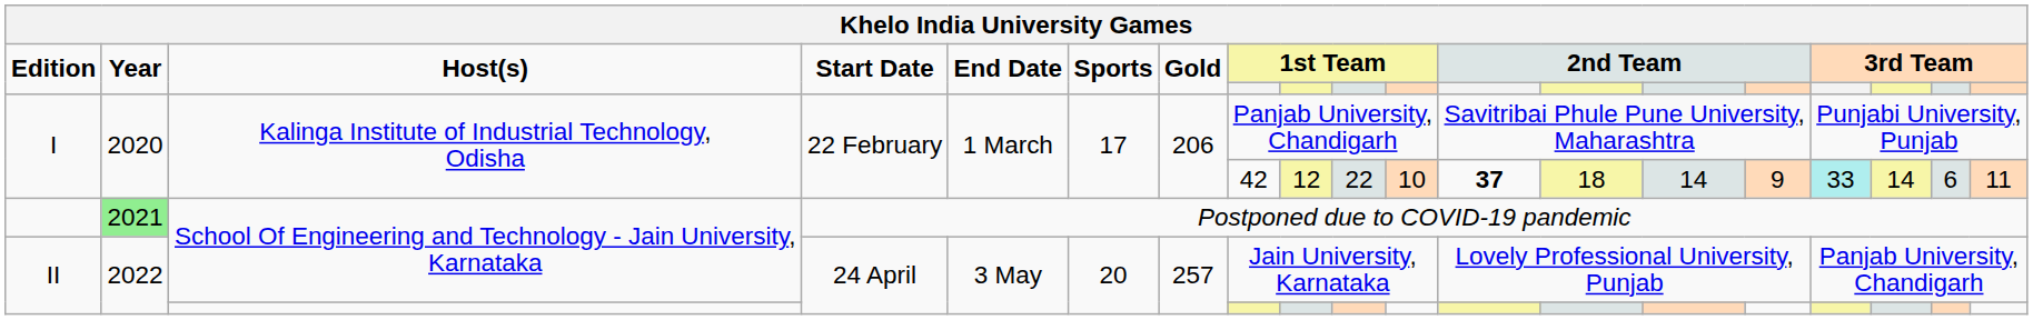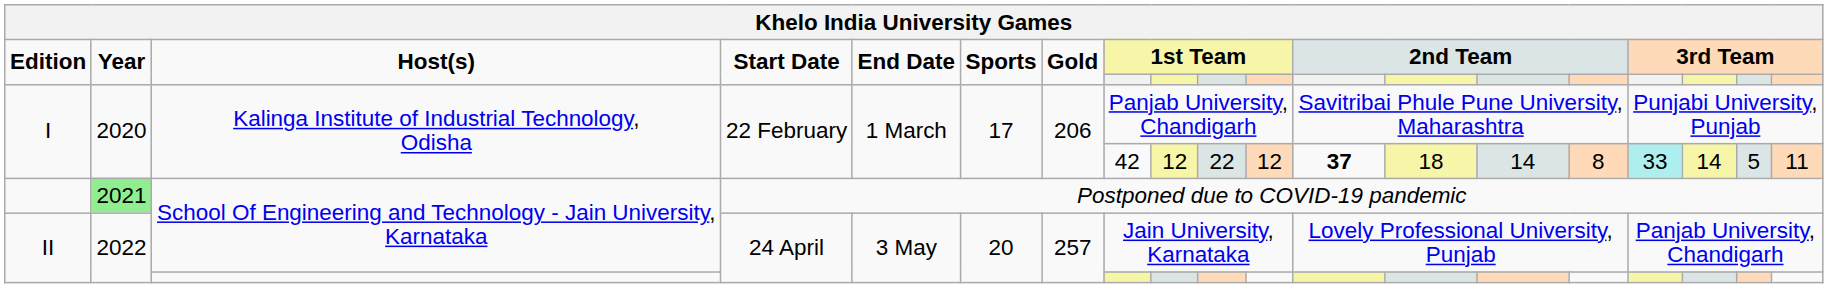row 5 | column 11: 10 -> 12
row 5 | column 15: 9 -> 8
row 5 | column 18: 6 -> 5
